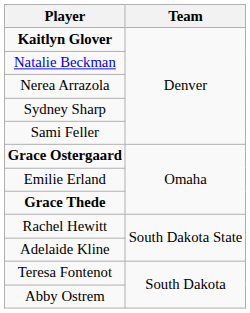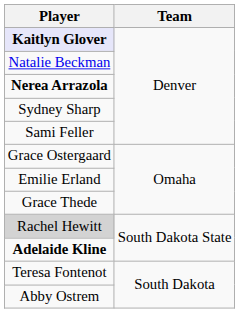Kaitlyn Glover | Player: no background -> lavender background
Nerea Arrazola | Player: normal -> bold
Grace Ostergaard | Player: bold -> normal
Grace Thede | Player: bold -> normal
Rachel Hewitt | Player: no background -> lightgrey background
Adelaide Kline | Player: normal -> bold
